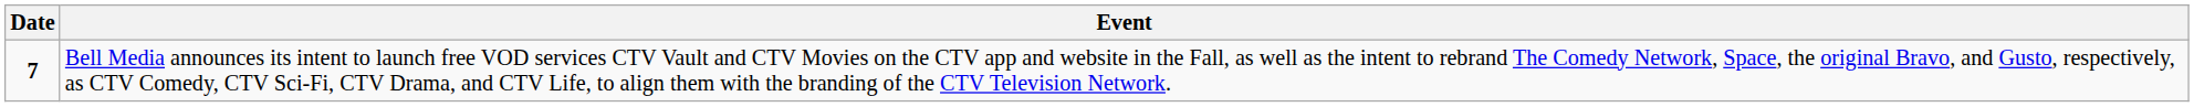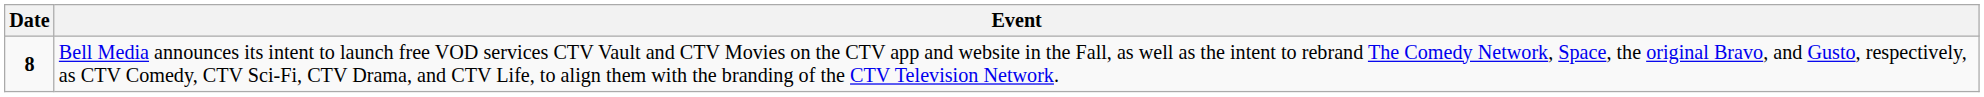row 2 | Date: 7 -> 8
